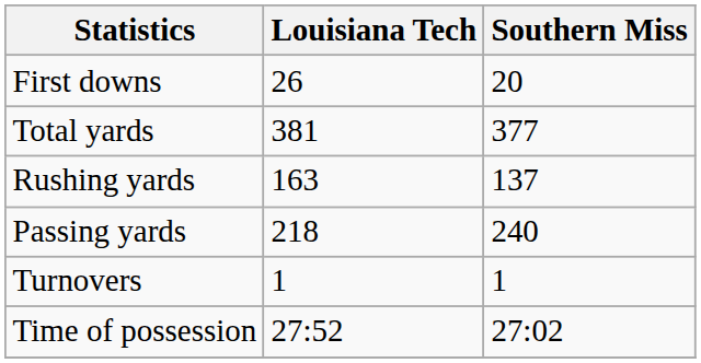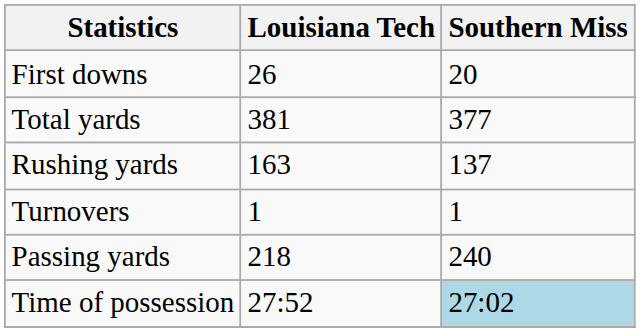rows swapped: Passing yards <-> Turnovers
Time of possession | Southern Miss: no background -> lightblue background
